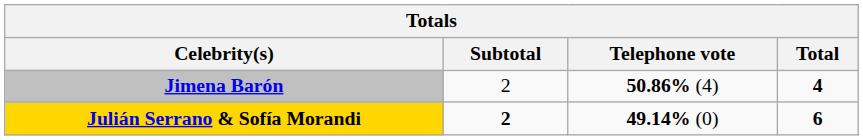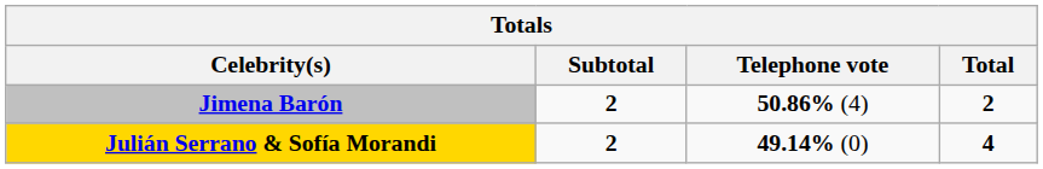Jimena Barón | Subtotal: normal -> bold
Jimena Barón | Total: 4 -> 2
Julián Serrano & Sofía Morandi | Total: 6 -> 4
